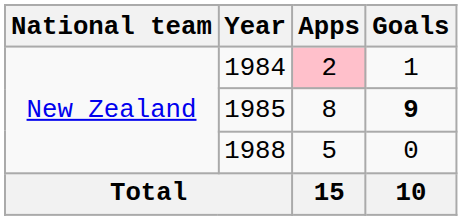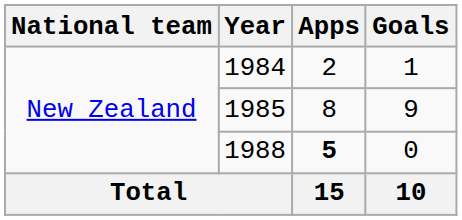1984 | Apps: pink background -> no background
1985 | Goals: bold -> normal
1988 | Apps: normal -> bold
